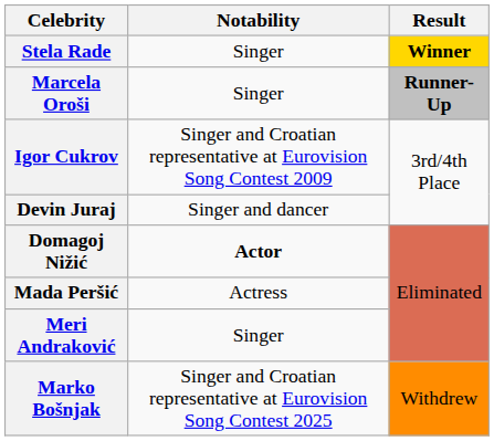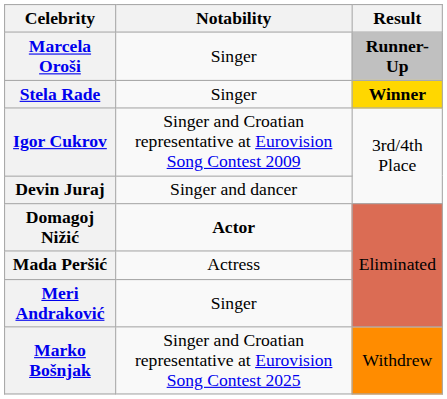rows swapped: Stela Rade <-> Marcela Oroši
